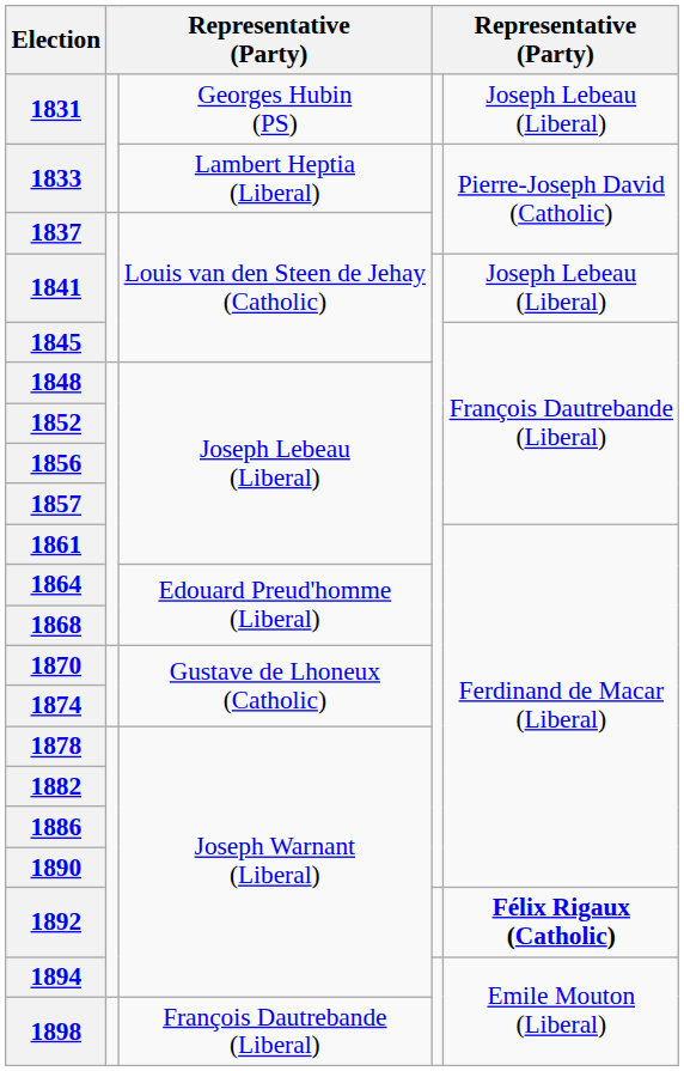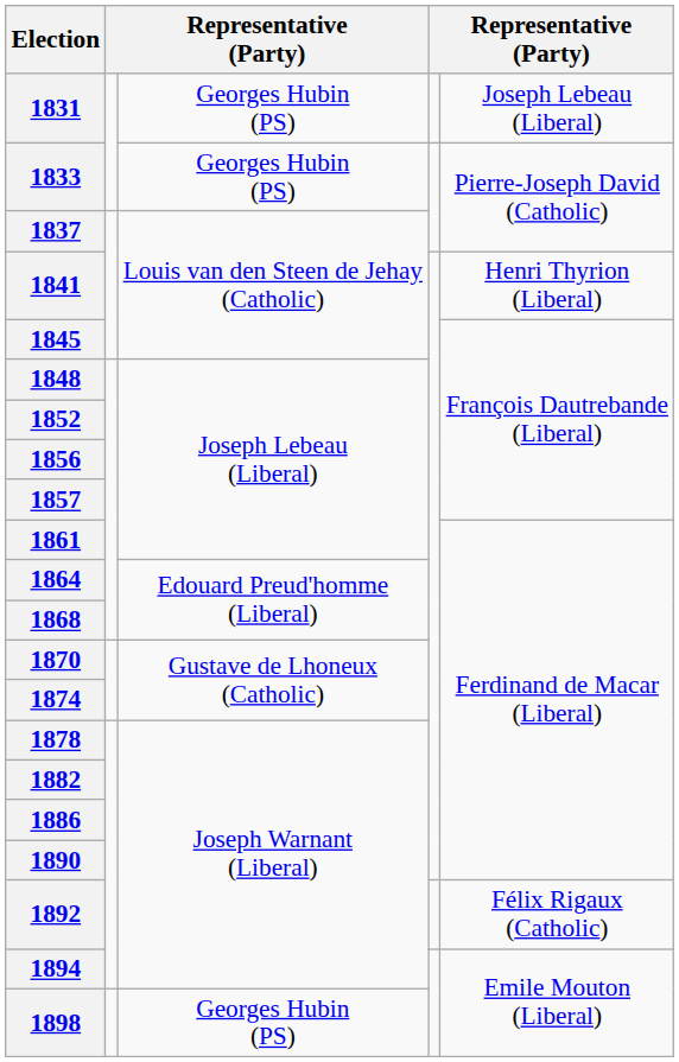1833 | column 3: Lambert Heptia (Liberal) -> Georges Hubin (PS)
1841 | column 5: Joseph Lebeau (Liberal) -> Henri Thyrion (Liberal)
1892 | column 5: bold -> normal
1898 | column 3: François Dautrebande (Liberal) -> Georges Hubin (PS)
